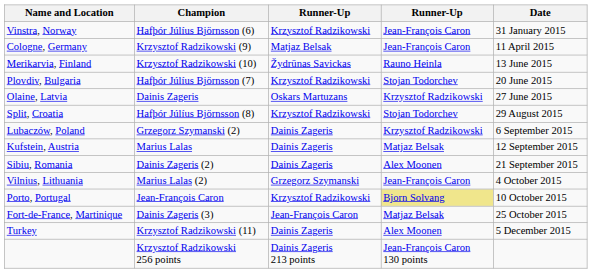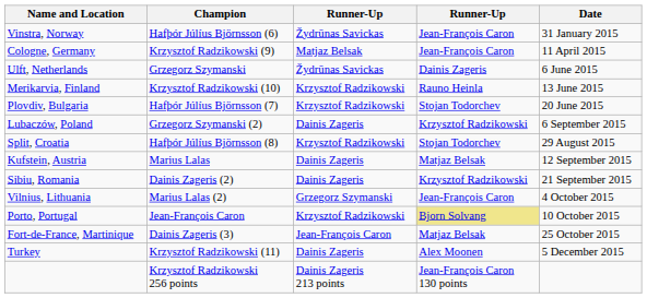Vinstra, Norway | column 3: Krzysztof Radzikowski -> Žydrūnas Savickas
+ row: Ulft, Netherlands | Grzegorz Szymanski | Žydrūnas Savickas | Dainis Zageris | 6 June 2015
Merikarvia, Finland | column 3: Žydrūnas Savickas -> Krzysztof Radzikowski
- row: Olaine, Latvia | Dainis Zageris | Oskars Martuzans | Krzysztof Radzikowski | 27 June 2015
rows swapped: Split, Croatia <-> Lubaczów, Poland
Sibiu, Romania | column 4: Alex Moonen -> Krzysztof Radzikowski
